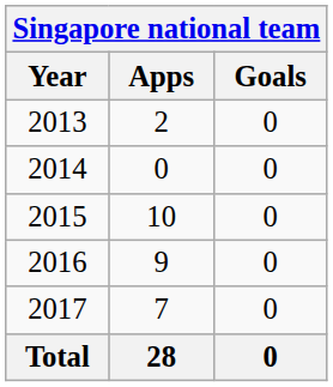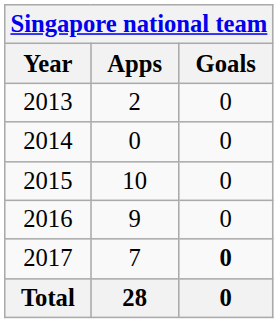2017 | Goals: normal -> bold
